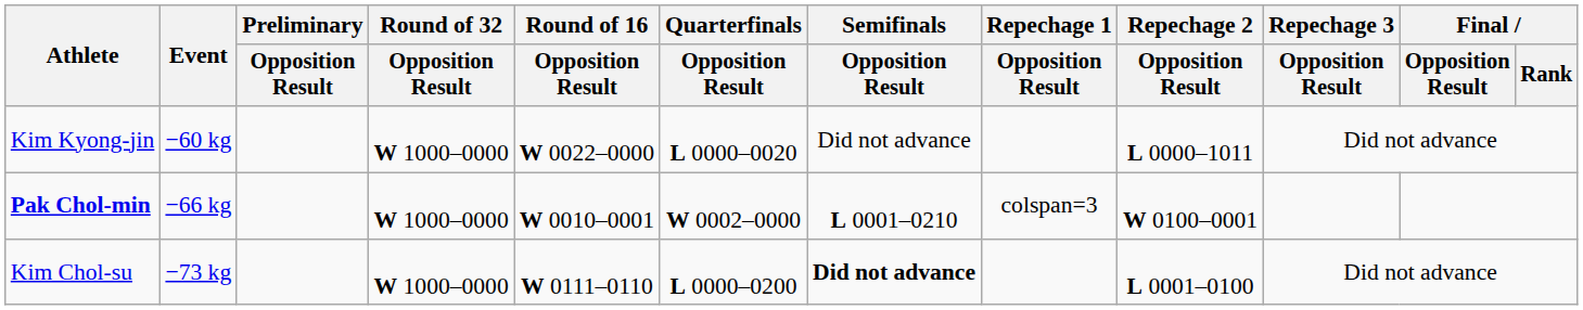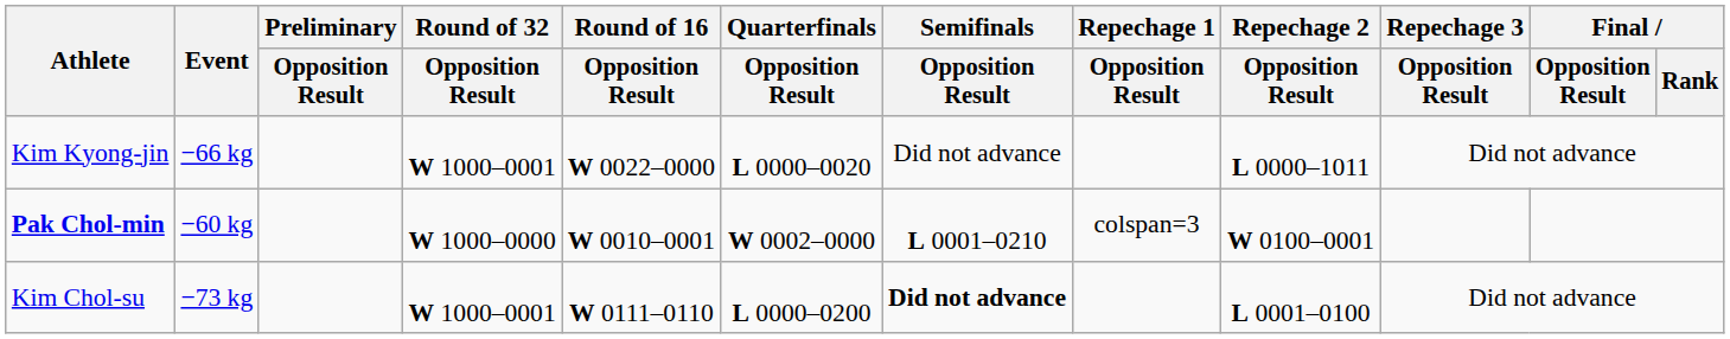Kim Kyong-jin | Event: −60 kg -> −66 kg
Kim Kyong-jin | Round of 32 / Opposition Result: W 1000–0000 -> W 1000–0001
Pak Chol-min | Event: −66 kg -> −60 kg
Kim Chol-su | Round of 32 / Opposition Result: W 1000–0000 -> W 1000–0001
